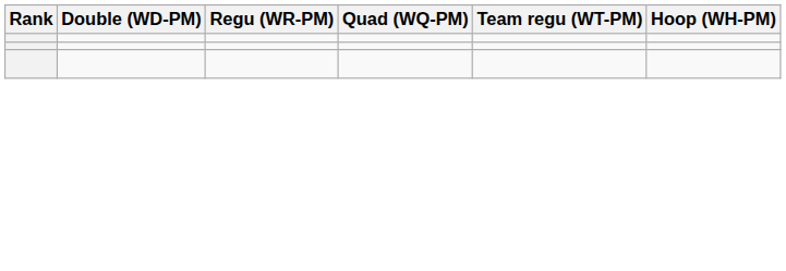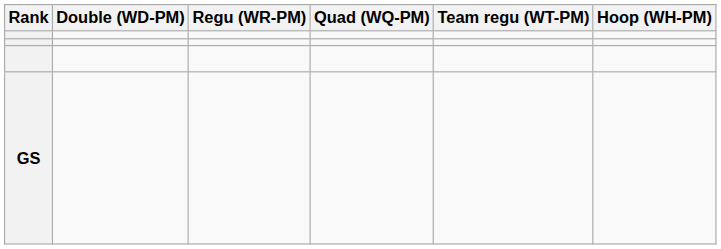+ row: GS
